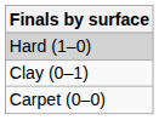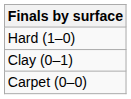row 2 | column 1: lightgrey background -> no background
